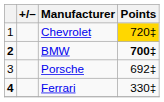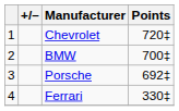Chevrolet | Points: gold background -> no background
BMW | column 1: bold -> normal
BMW | Points: bold -> normal
Ferrari | column 1: bold -> normal
